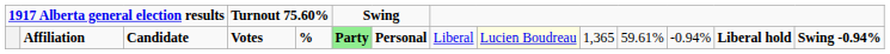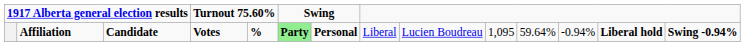Affiliation | column 9: lightyellow background -> no background
Affiliation | column 10: 1,365 -> 1,095
Affiliation | column 11: 59.61% -> 59.64%
